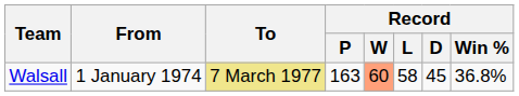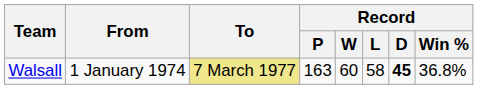Walsall | Record / W: lightsalmon background -> no background
Walsall | Record / D: normal -> bold
